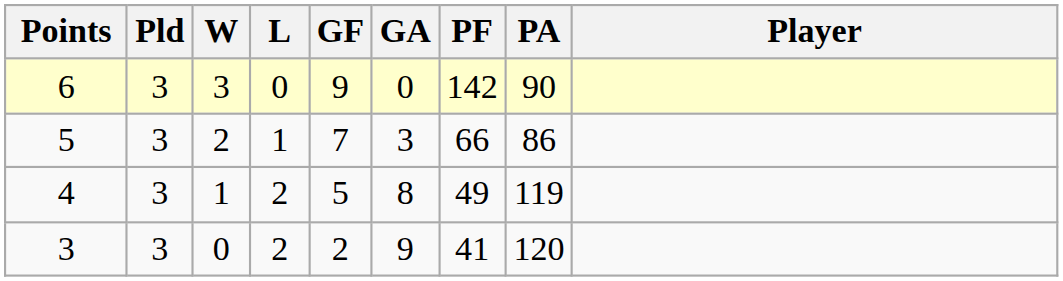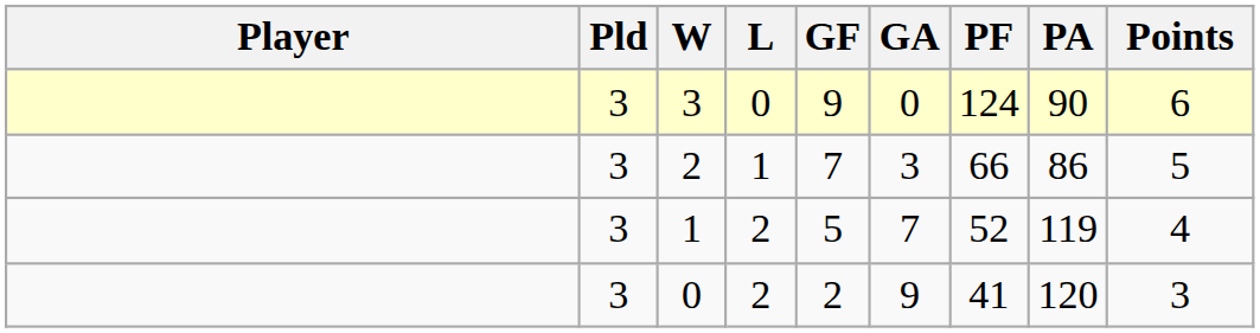columns swapped: Player <-> Points
row 2 | PF: 142 -> 124
row 4 | GA: 8 -> 7
row 4 | PF: 49 -> 52
